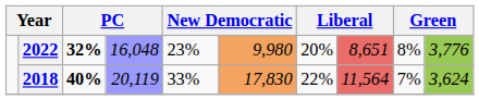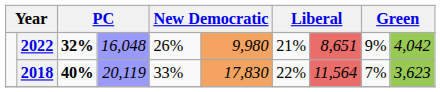2022 | column 5: 23% -> 26%
2022 | column 7: 20% -> 21%
2022 | column 9: 8% -> 9%
2022 | column 10: 3,776 -> 4,042
2018 | column 10: 3,624 -> 3,623
